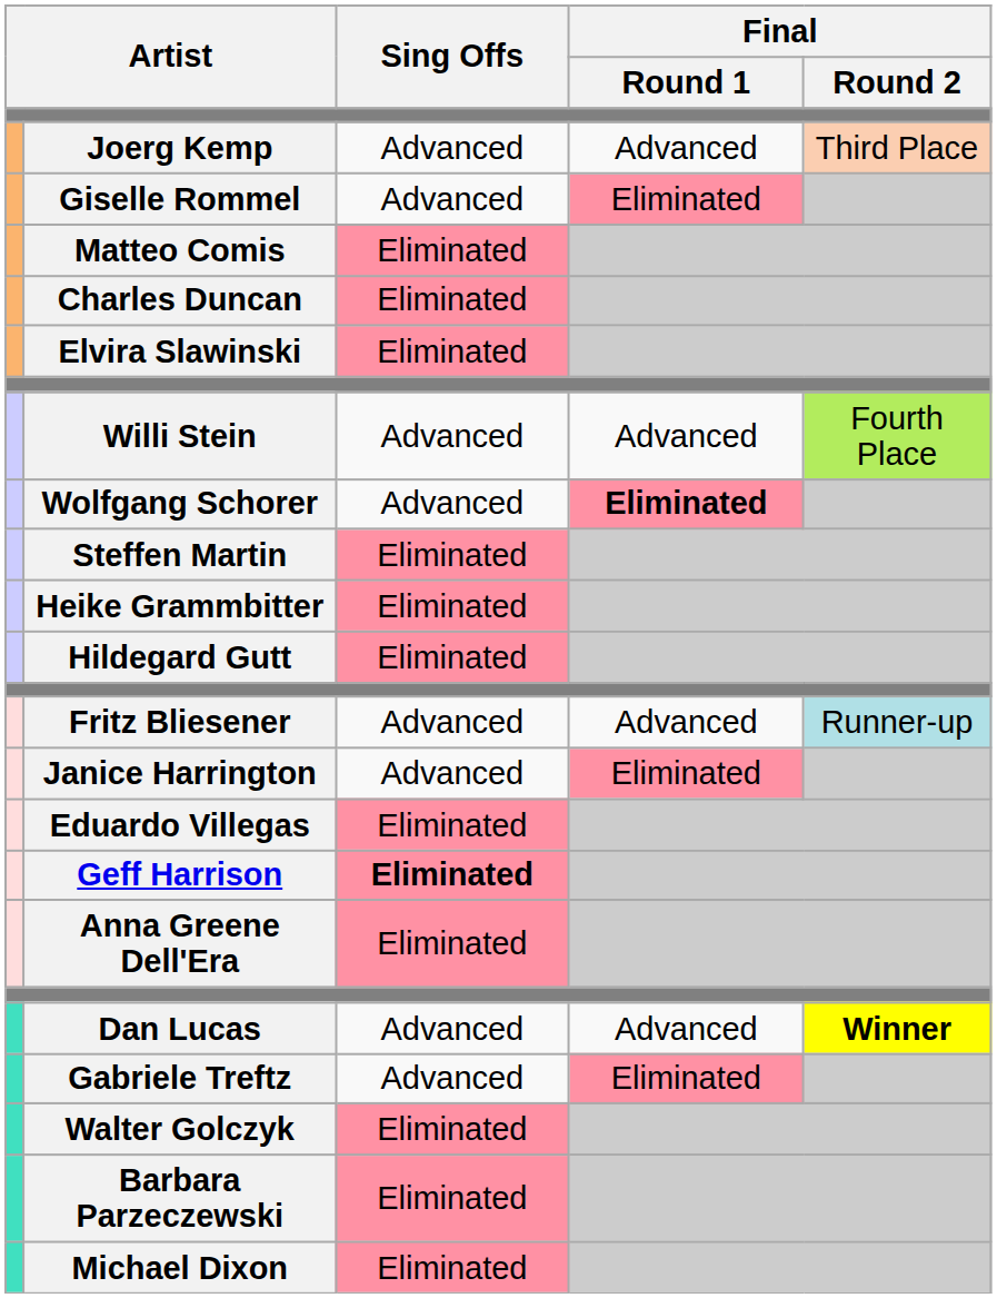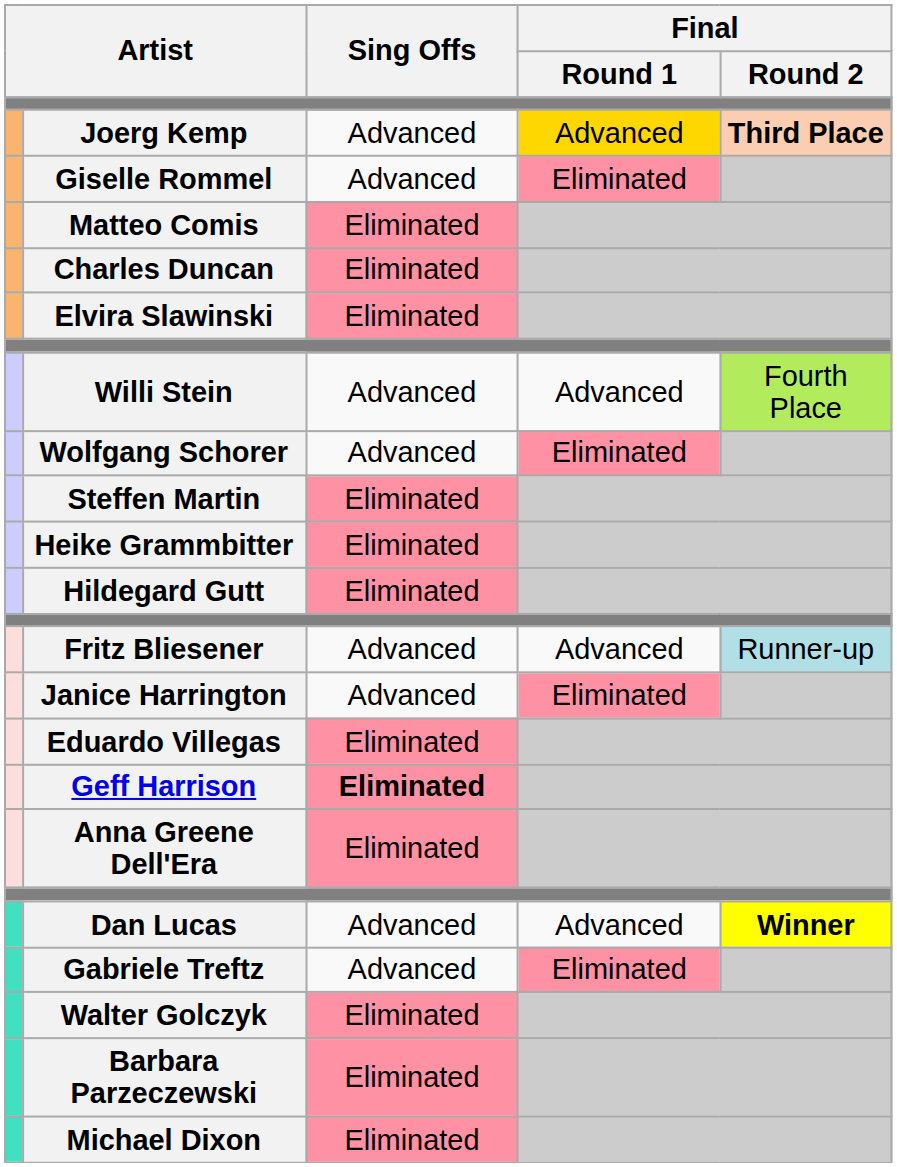Joerg Kemp | Final / Round 1: no background -> gold background
Joerg Kemp | Final / Round 2: normal -> bold
Wolfgang Schorer | Final / Round 1: bold -> normal
